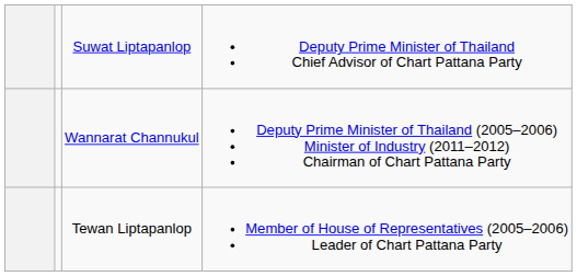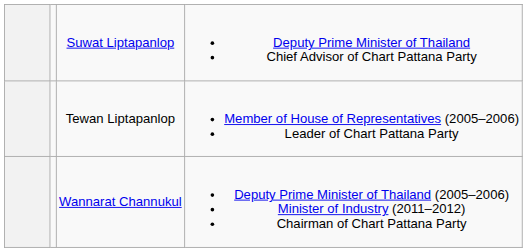rows swapped: Wannarat Channukul <-> Tewan Liptapanlop
